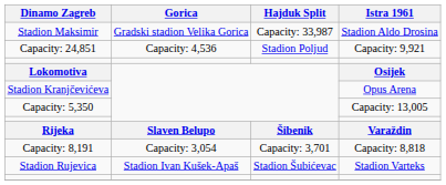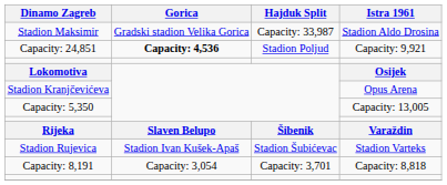Capacity: 24,851 | Gorica: normal -> bold
rows swapped: Stadion Rujevica <-> Capacity: 8,191
